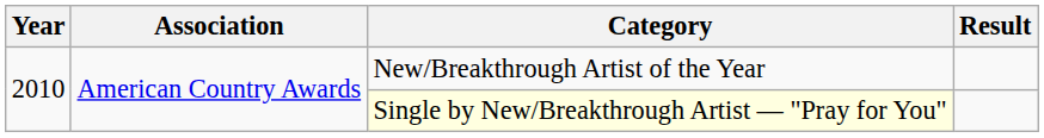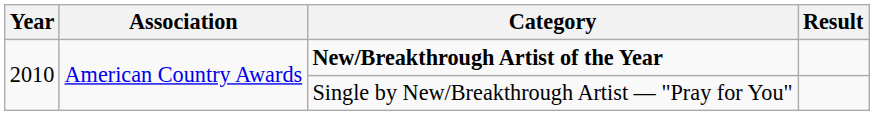New/Breakthrough Artist of the Year | Category: normal -> bold
Single by New/Breakthrough Artist — "Pray for You" | Category: lightyellow background -> no background
